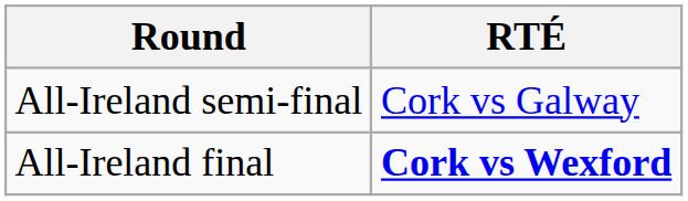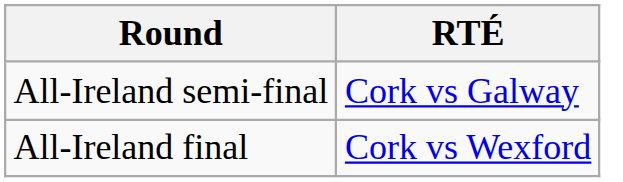row 3 | RTÉ: bold -> normal
